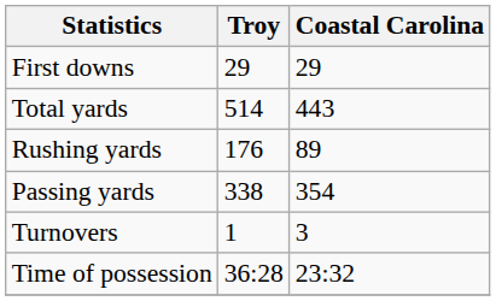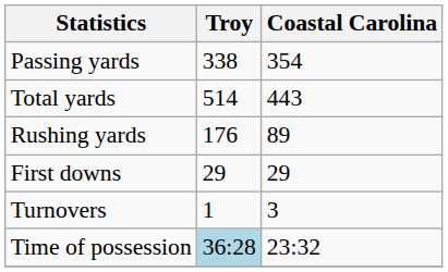rows swapped: First downs <-> Passing yards
Time of possession | Troy: no background -> lightblue background
